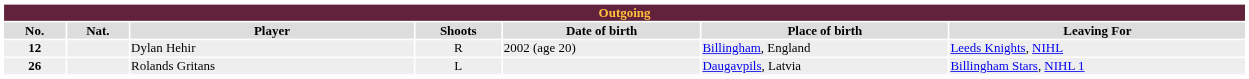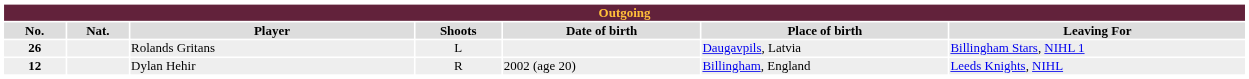rows swapped: Dylan Hehir <-> Rolands Gritans
